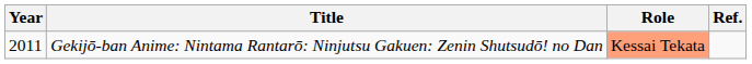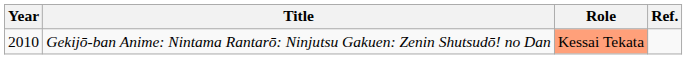row 2 | Year: 2011 -> 2010
